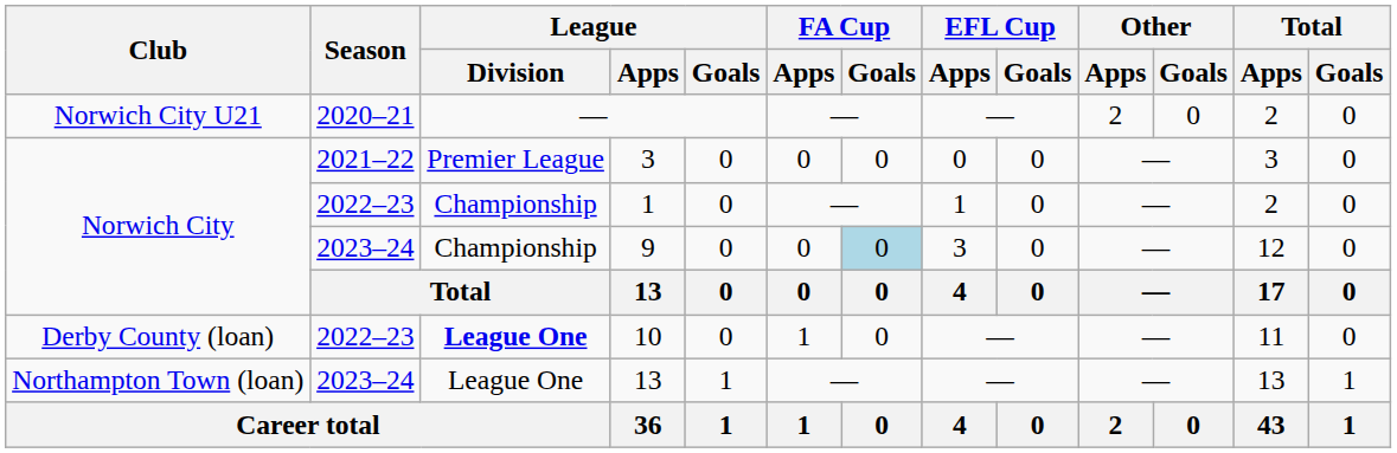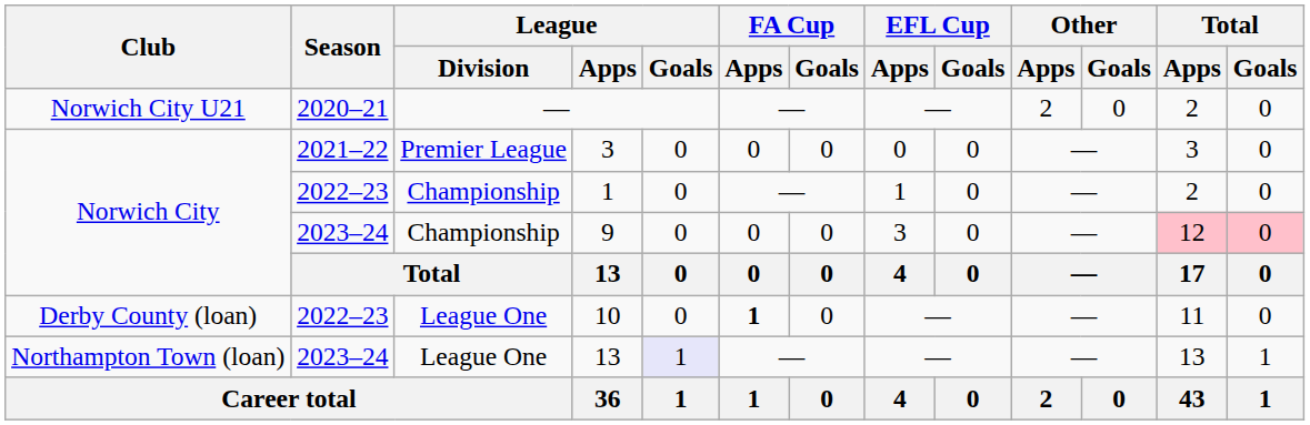9 | FA Cup / Goals: lightblue background -> no background
9 | Total / Apps: no background -> pink background
9 | Total / Goals: no background -> pink background
10 | League / Division: bold -> normal
10 | FA Cup / Apps: normal -> bold
Northampton Town (loan) / 13 | League / Goals: no background -> lavender background
